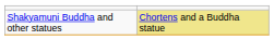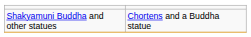Shakyamuni Buddha and other statues | column 2: khaki background -> no background
